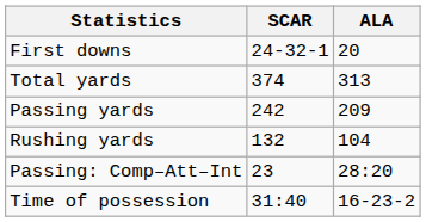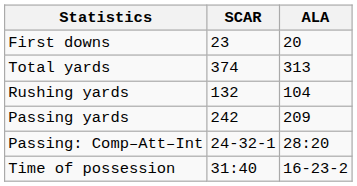First downs | SCAR: 24-32-1 -> 23
rows swapped: Rushing yards <-> Passing yards
Passing: Comp–Att–Int | SCAR: 23 -> 24-32-1
